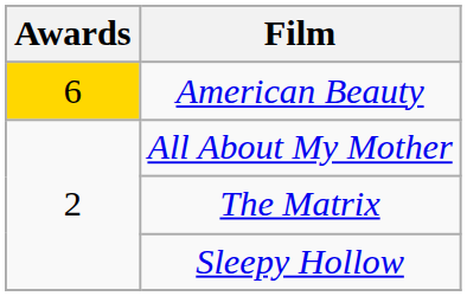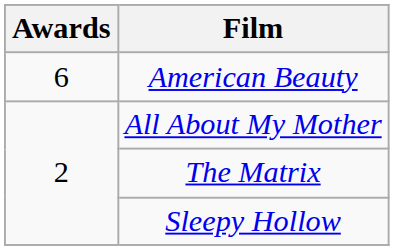American Beauty | Awards: gold background -> no background
